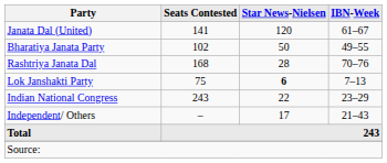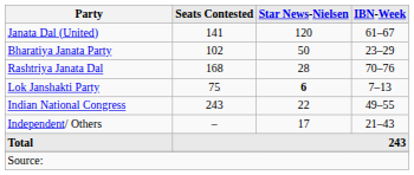Bharatiya Janata Party | IBN-Week: 49–55 -> 23–29
Indian National Congress | IBN-Week: 23–29 -> 49–55
